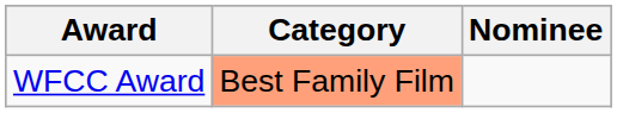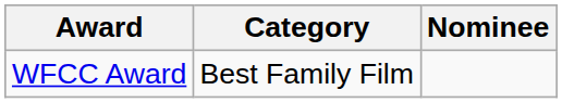WFCC Award | Category: lightsalmon background -> no background
